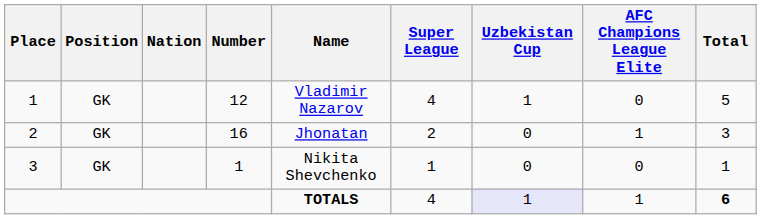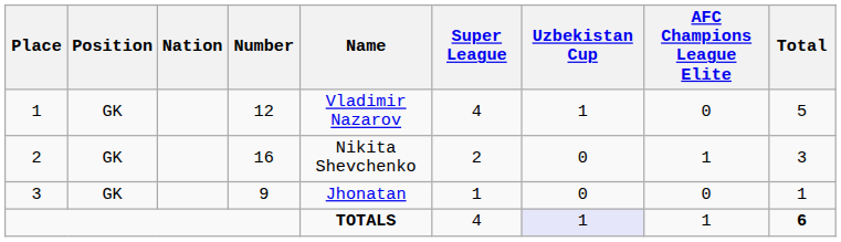row 3 | Name: Jhonatan -> Nikita Shevchenko
row 4 | Number: 1 -> 9
row 4 | Name: Nikita Shevchenko -> Jhonatan
